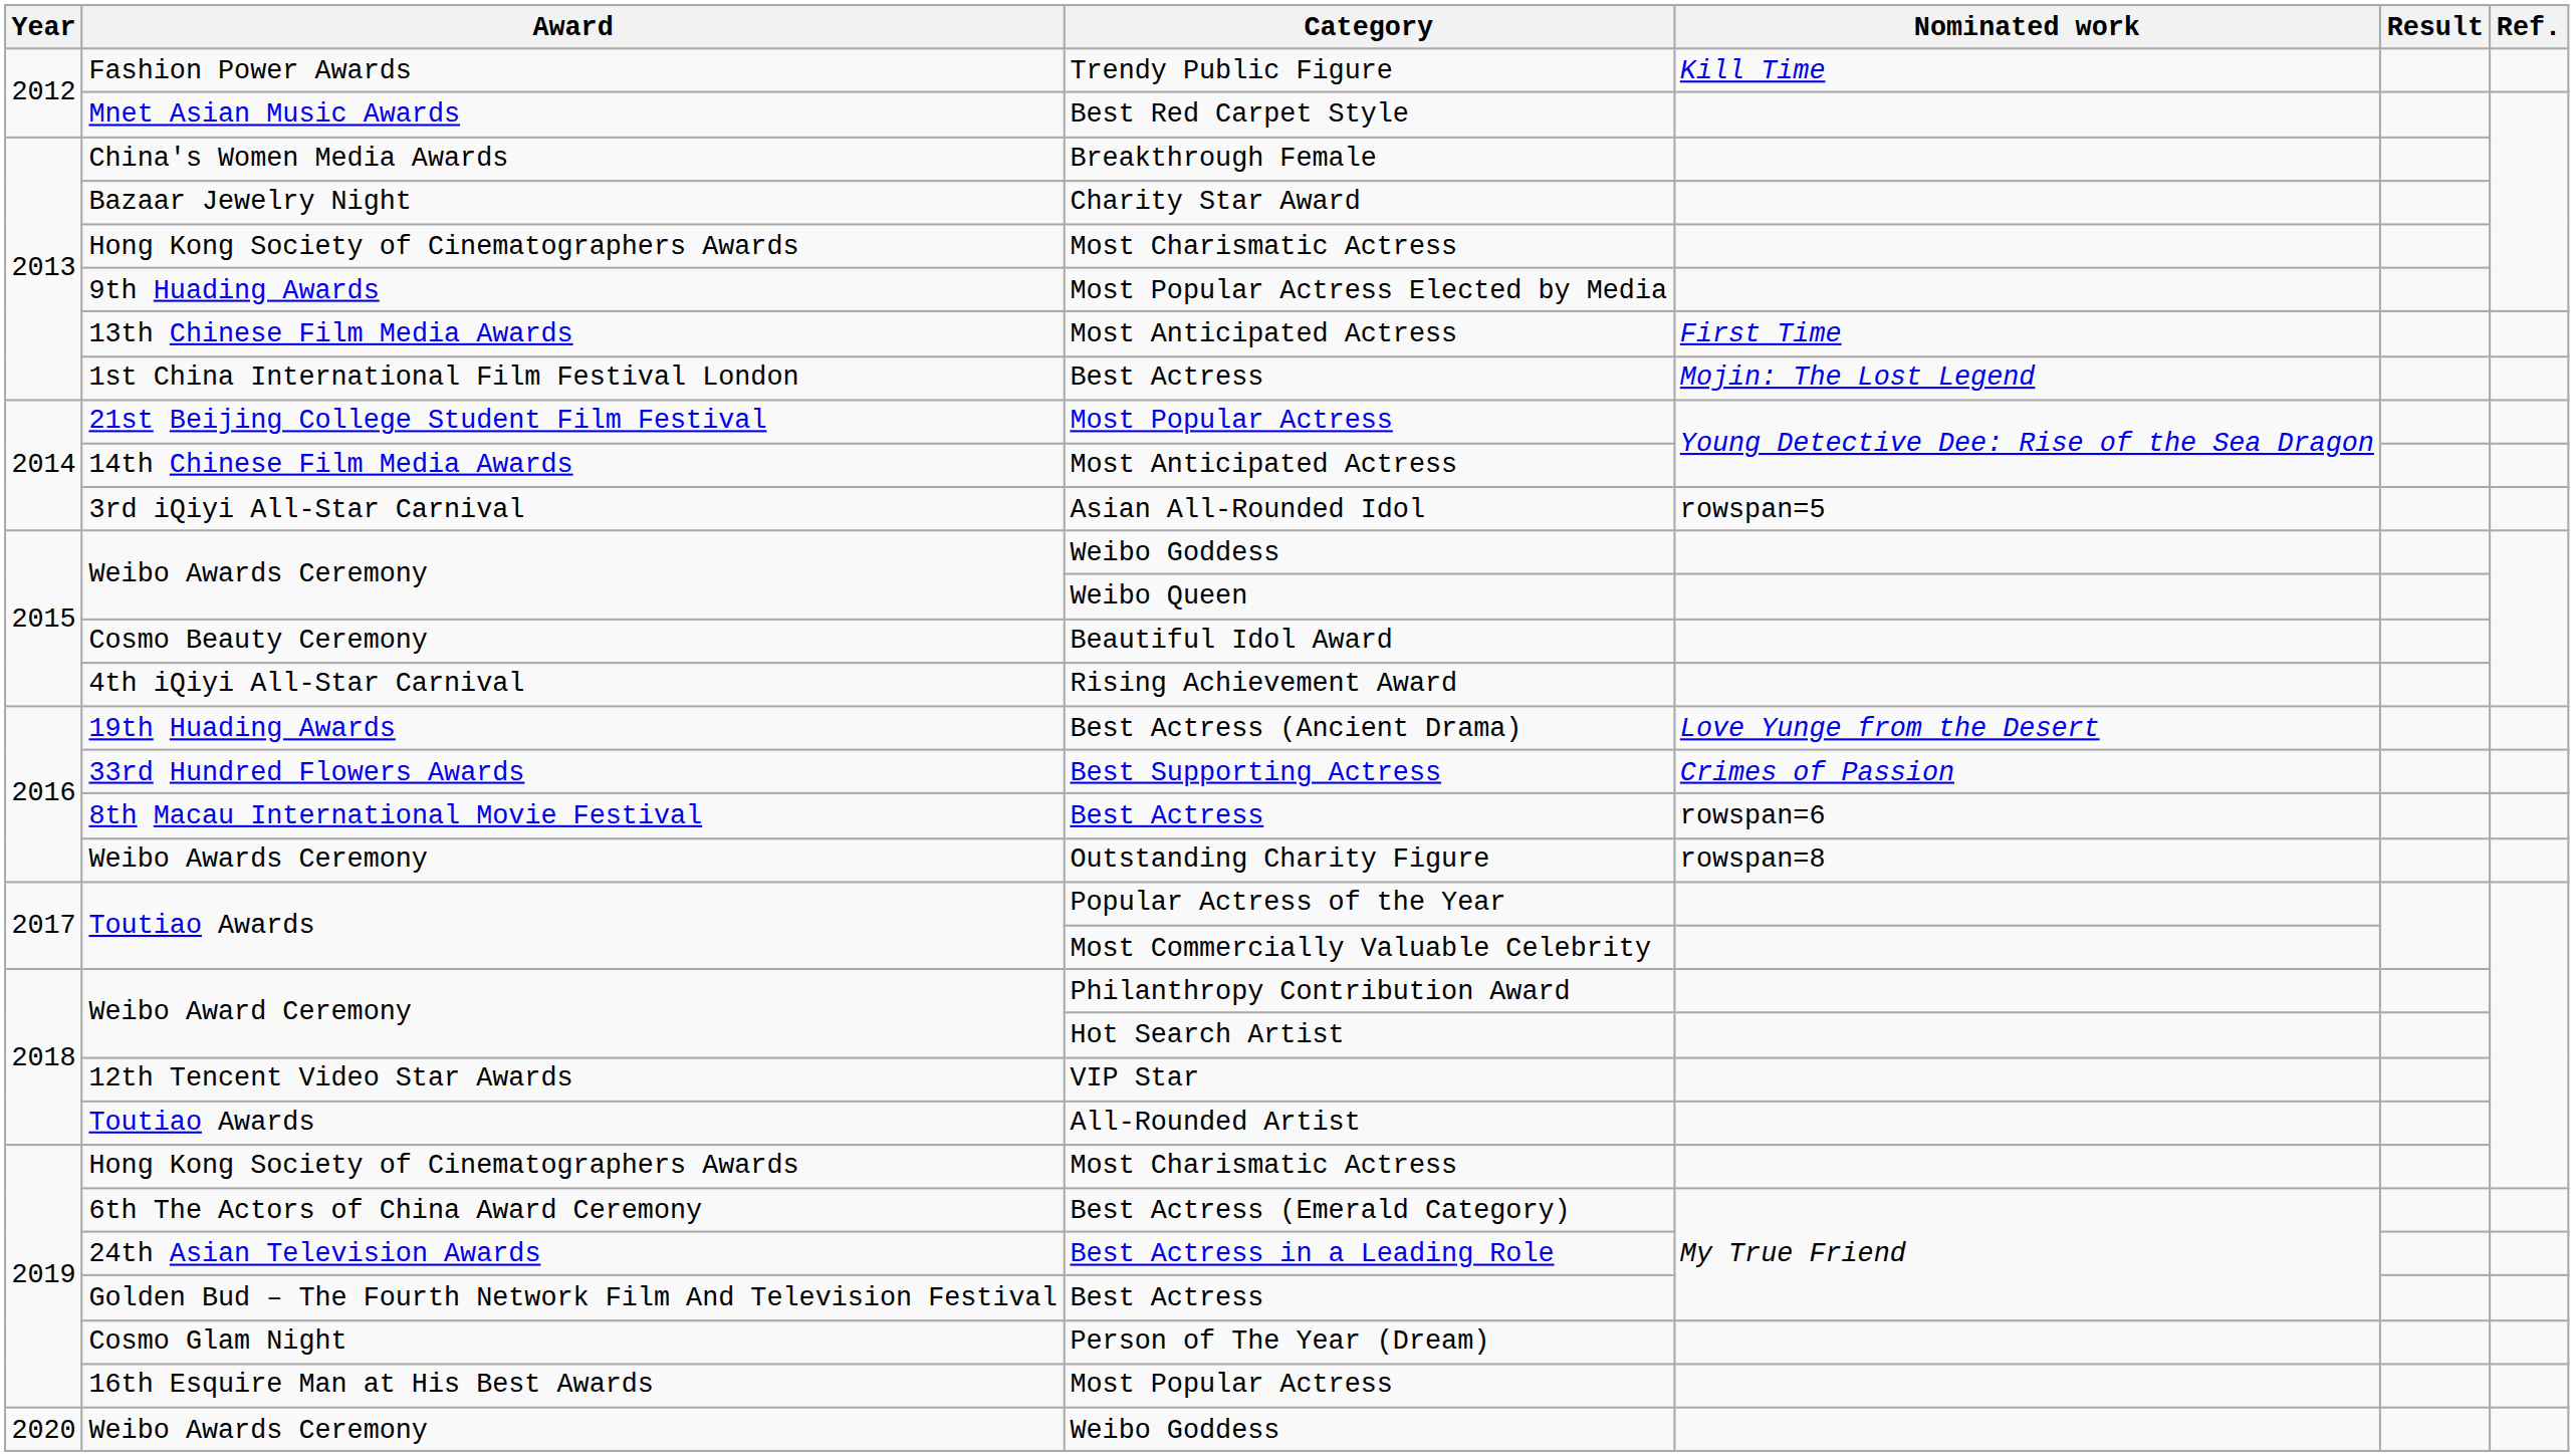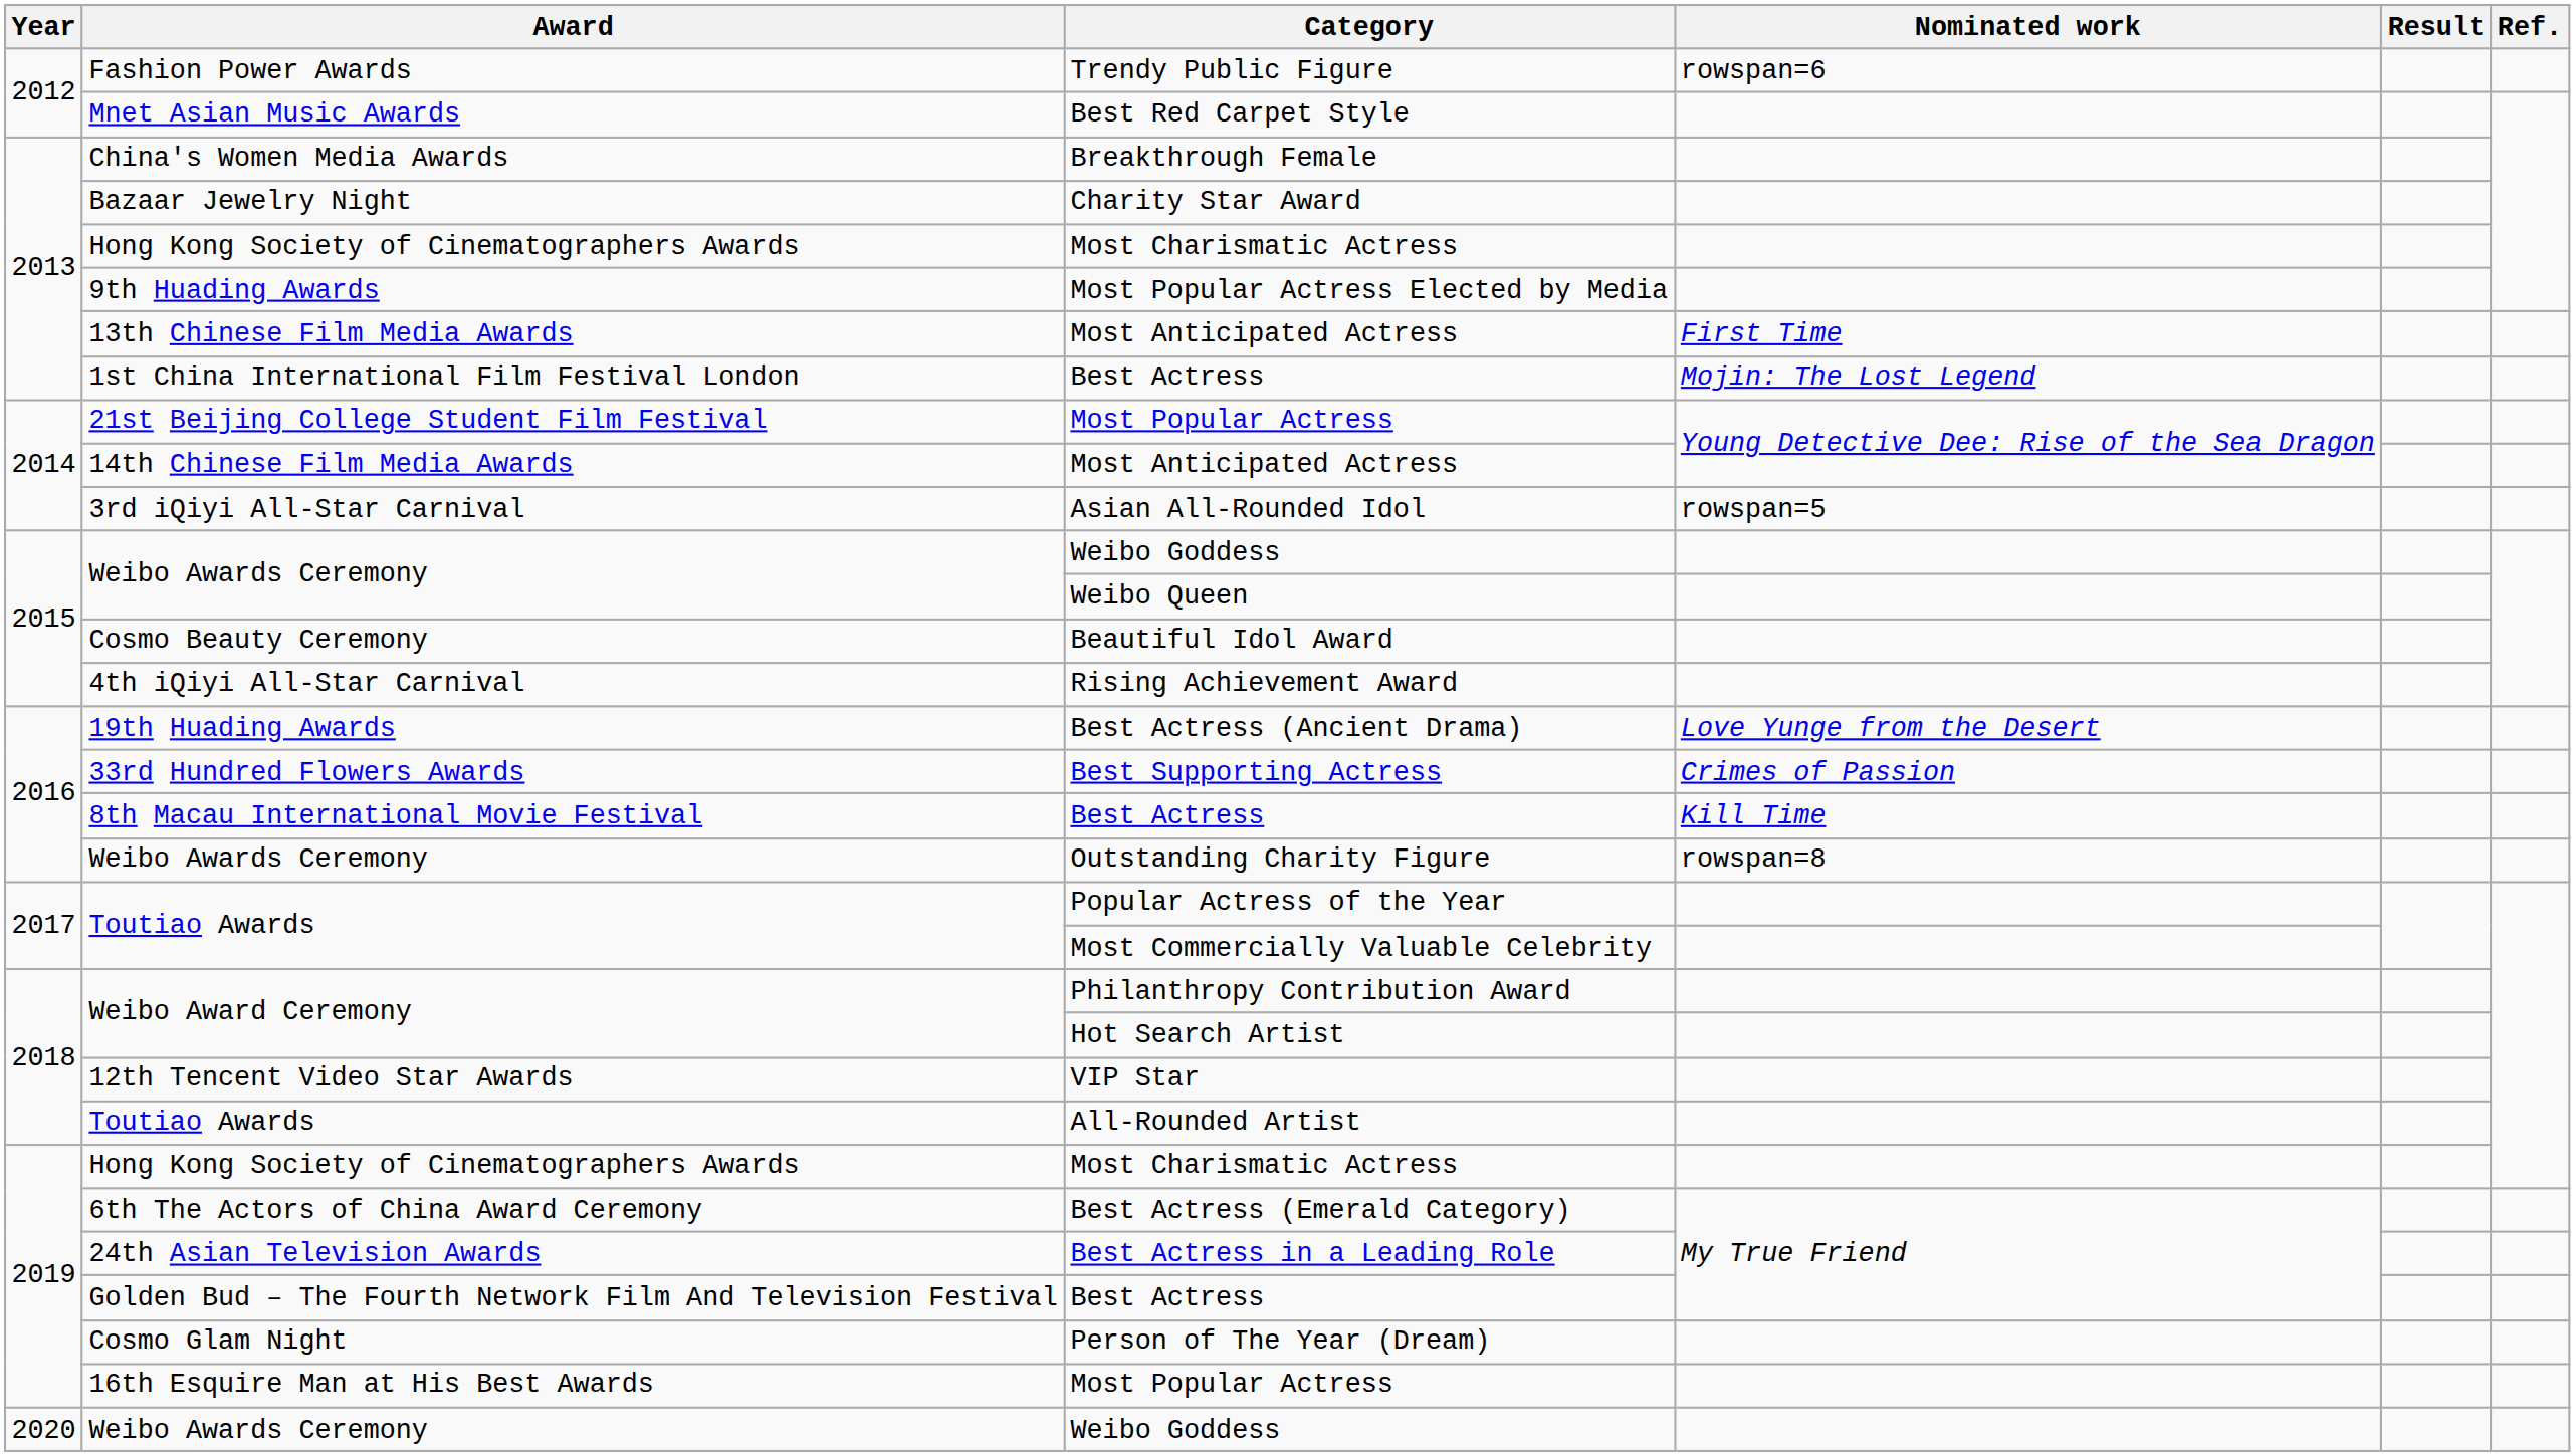Trendy Public Figure | Nominated work: Kill Time -> rowspan=6
2016 / Best Actress | Nominated work: rowspan=6 -> Kill Time
